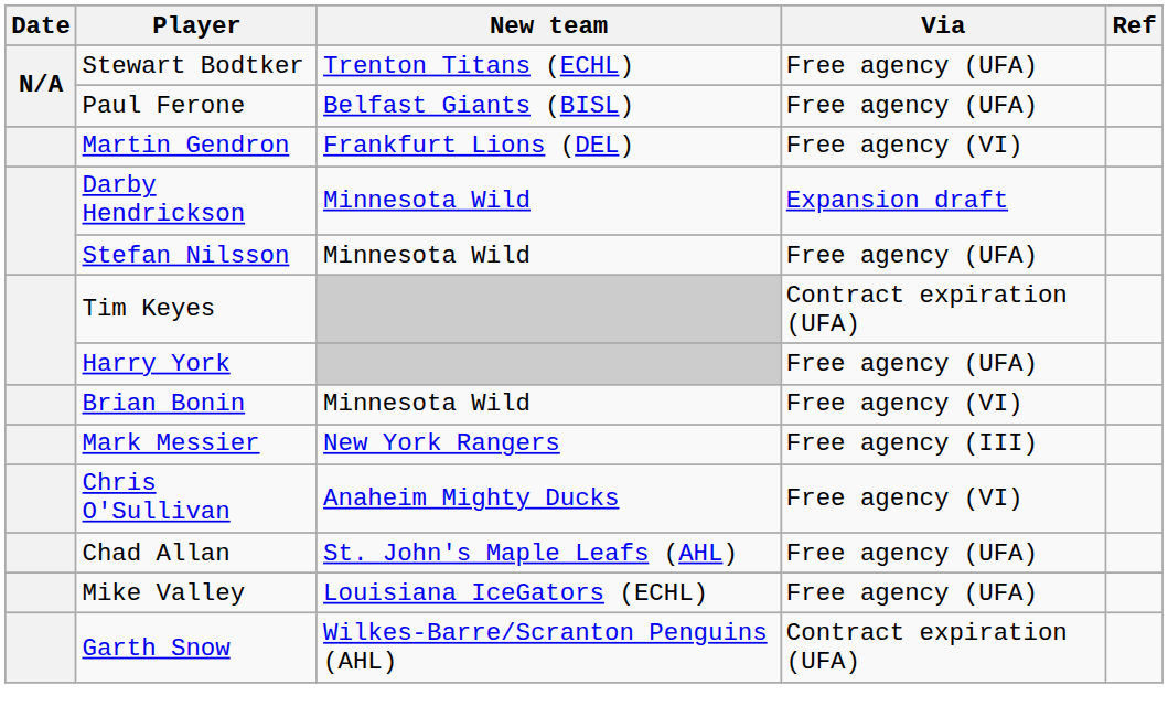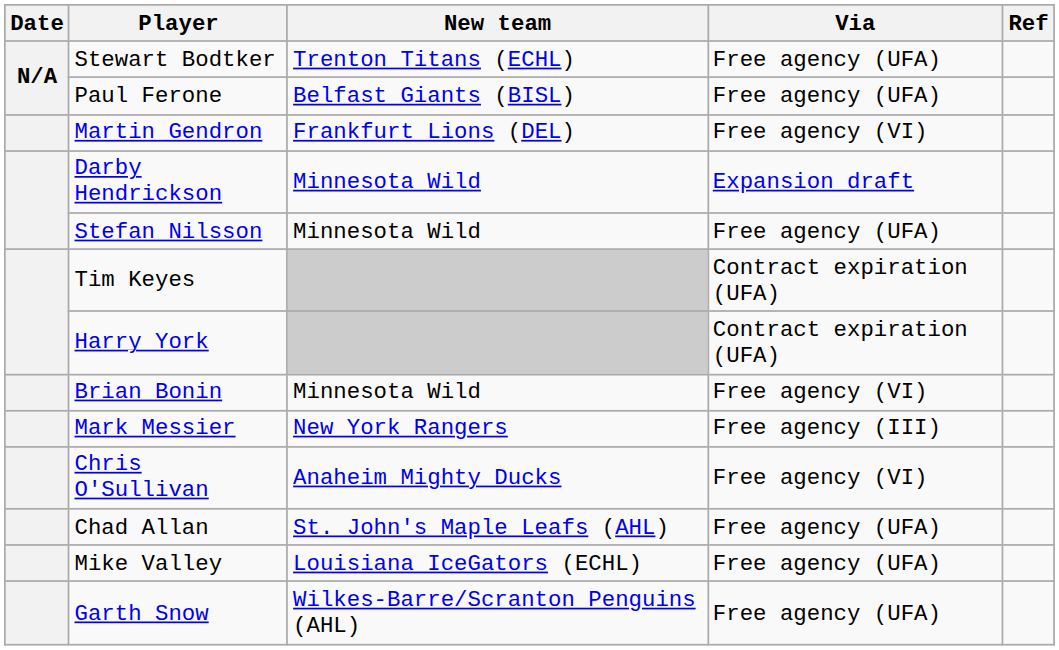Harry York | Via: Free agency (UFA) -> Contract expiration (UFA)
Garth Snow | Via: Contract expiration (UFA) -> Free agency (UFA)
